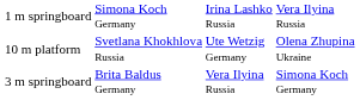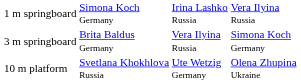rows swapped: 3 m springboard <-> 10 m platform
